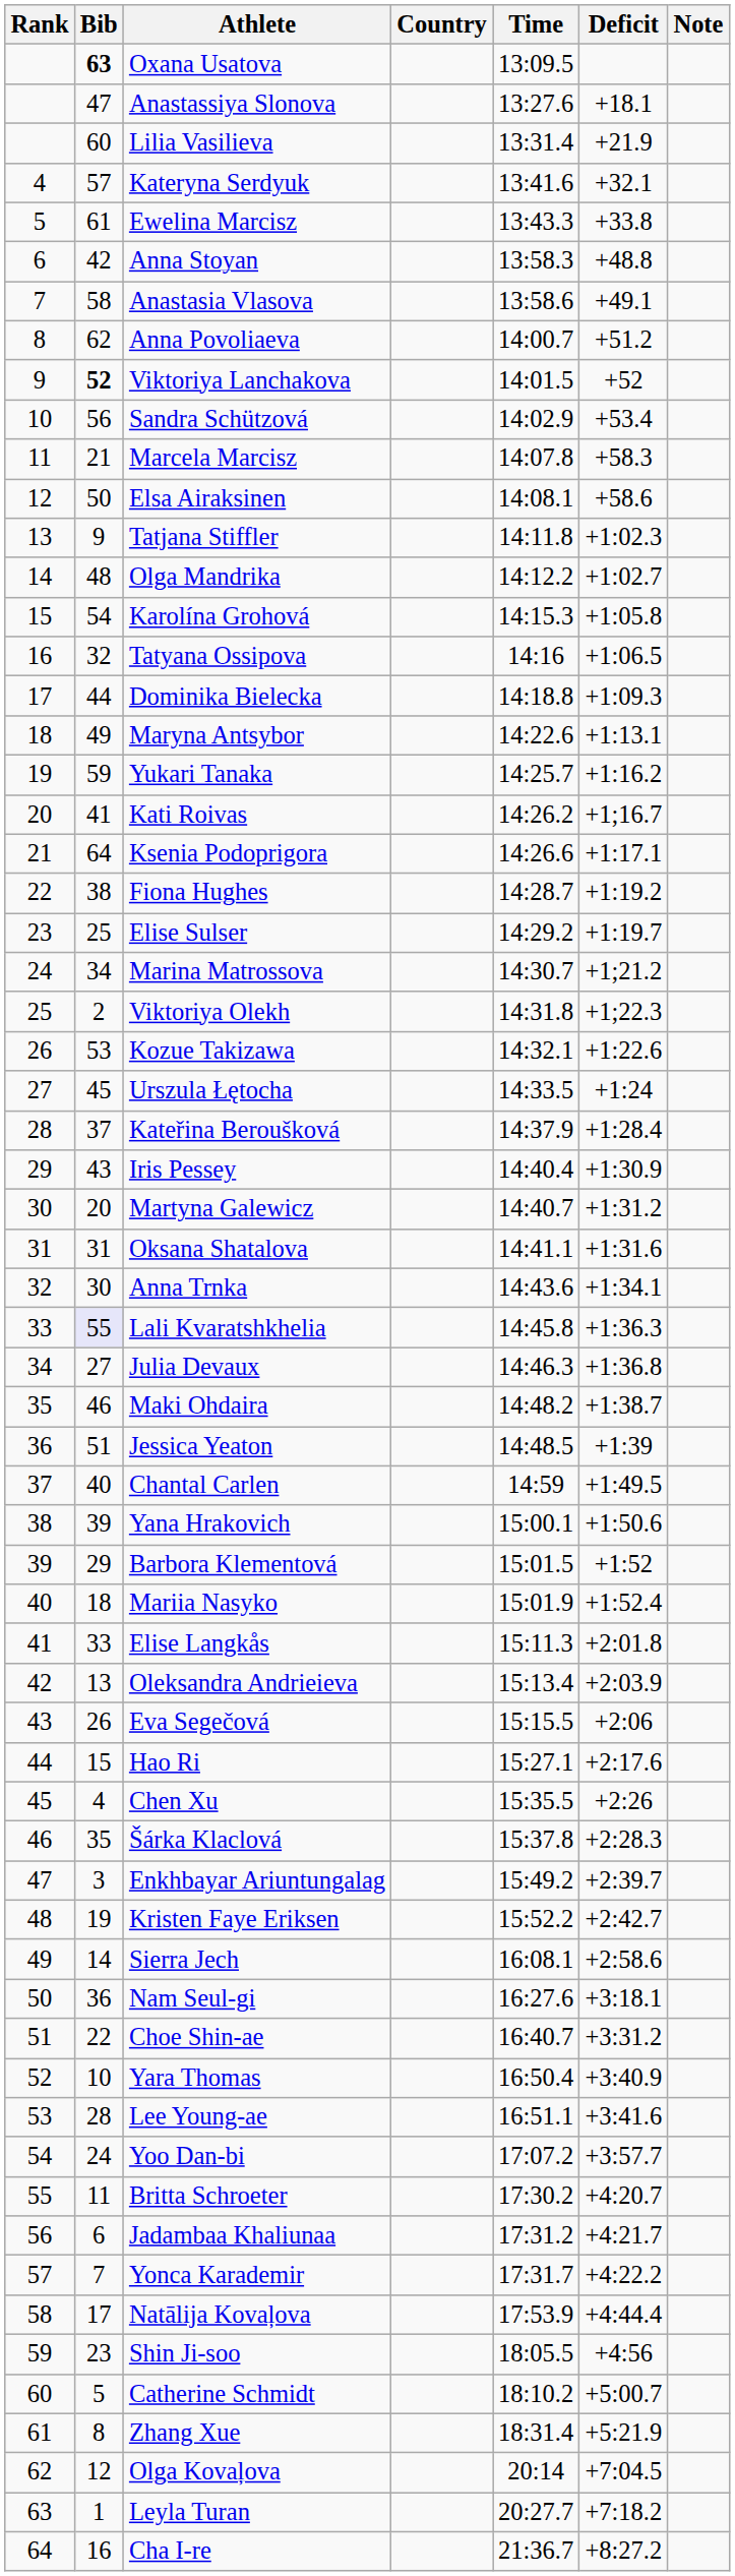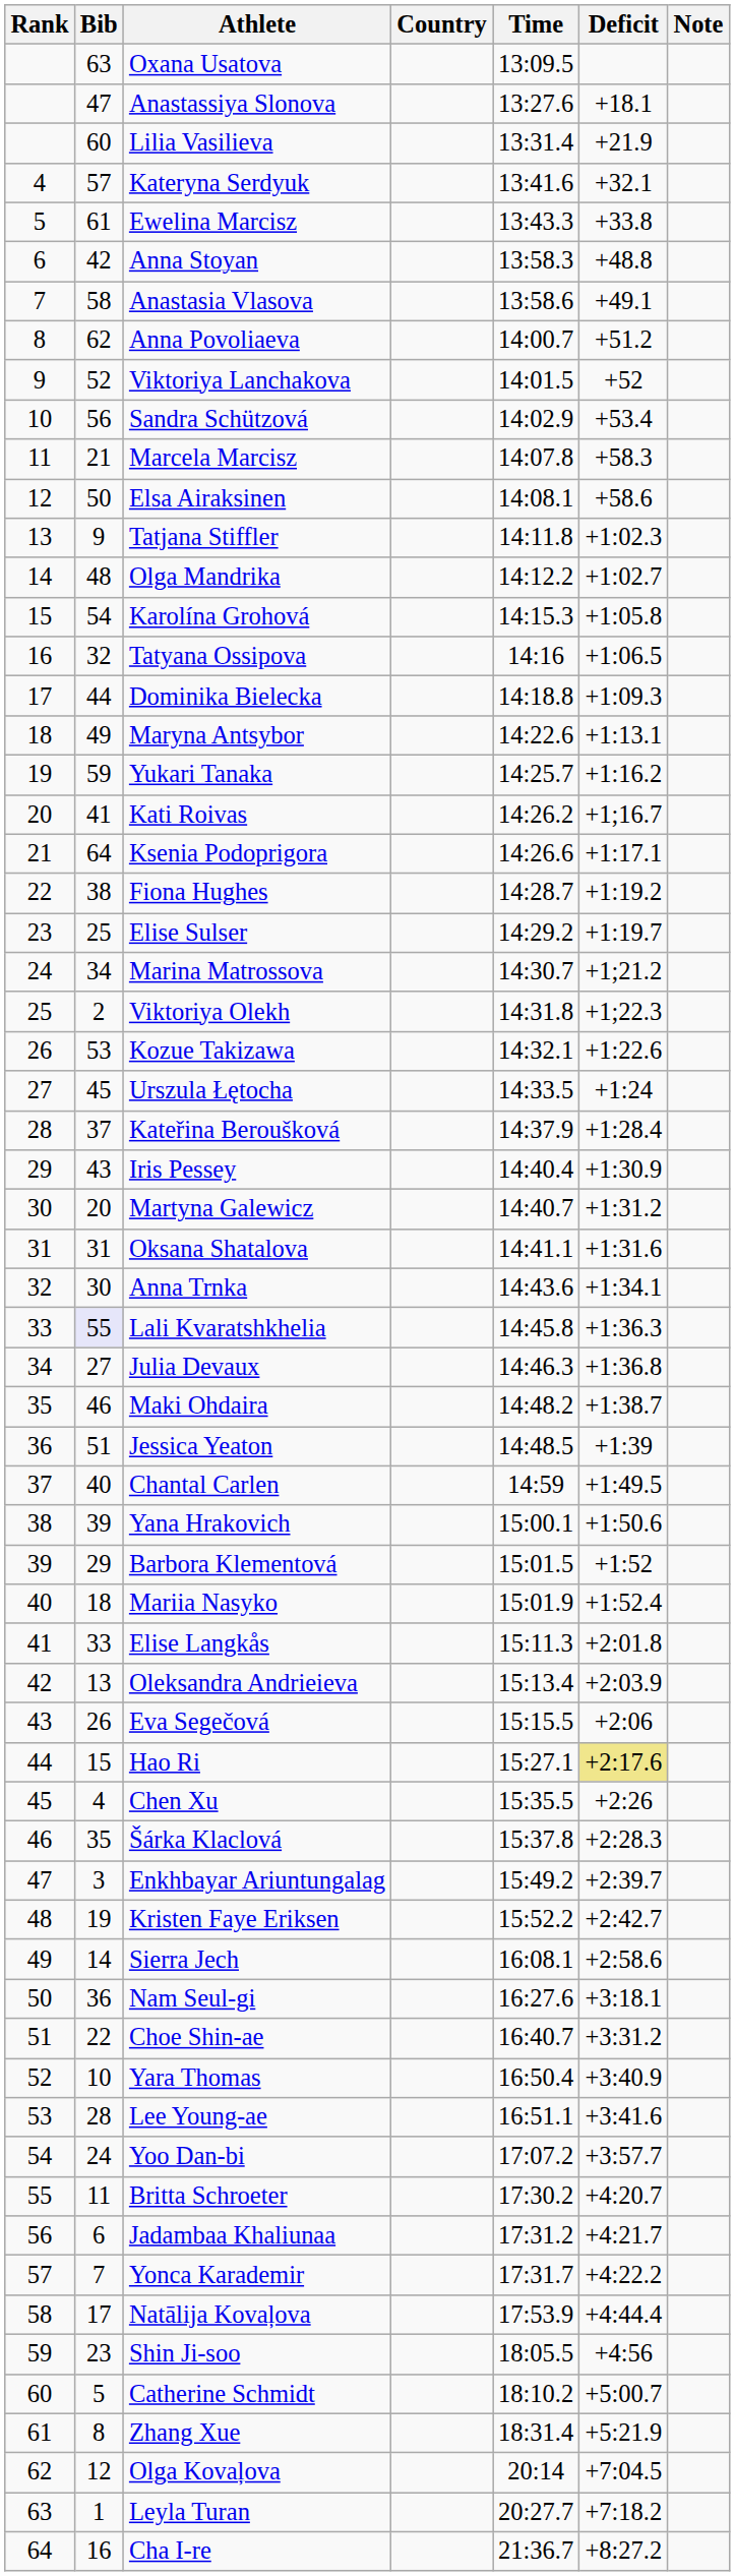Oxana Usatova | Bib: bold -> normal
Viktoriya Lanchakova | Bib: bold -> normal
Hao Ri | Deficit: no background -> khaki background
